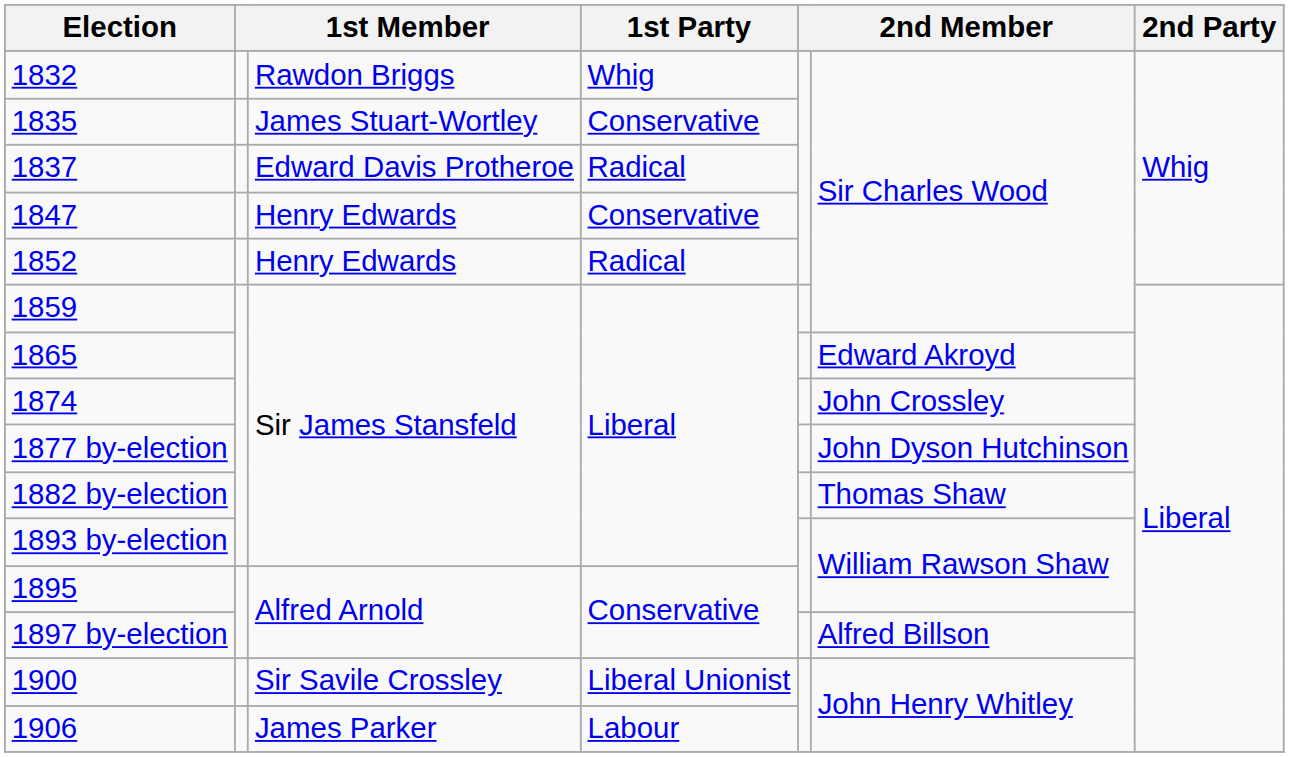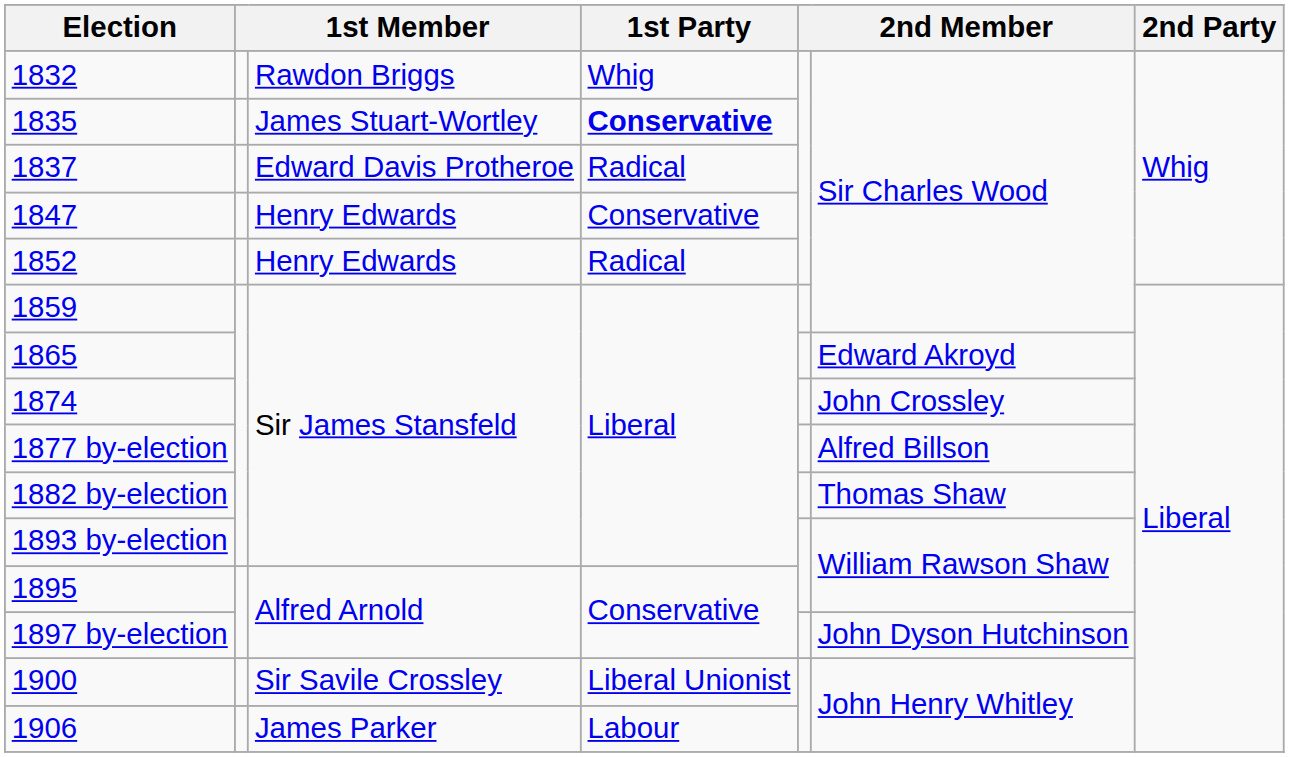1835 | 1st Party: normal -> bold
1877 by-election | column 6: John Dyson Hutchinson -> Alfred Billson
1897 by-election | column 6: Alfred Billson -> John Dyson Hutchinson
